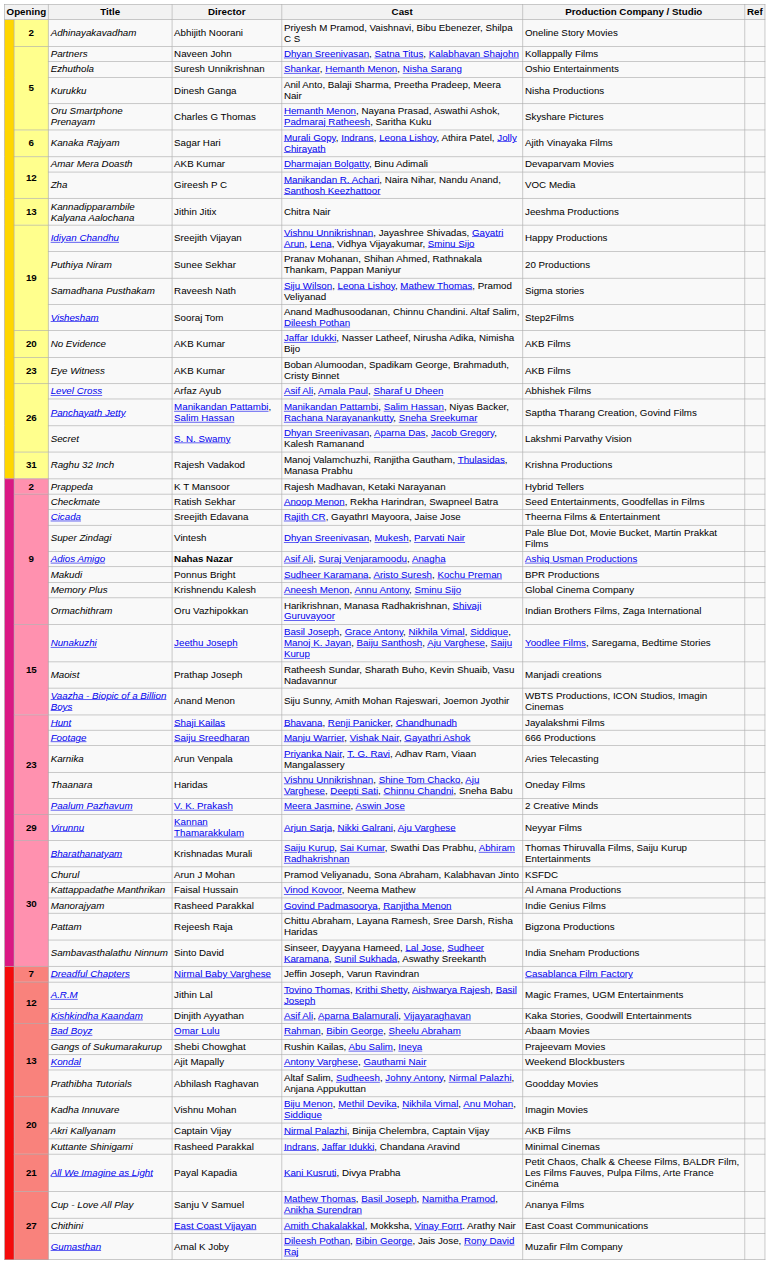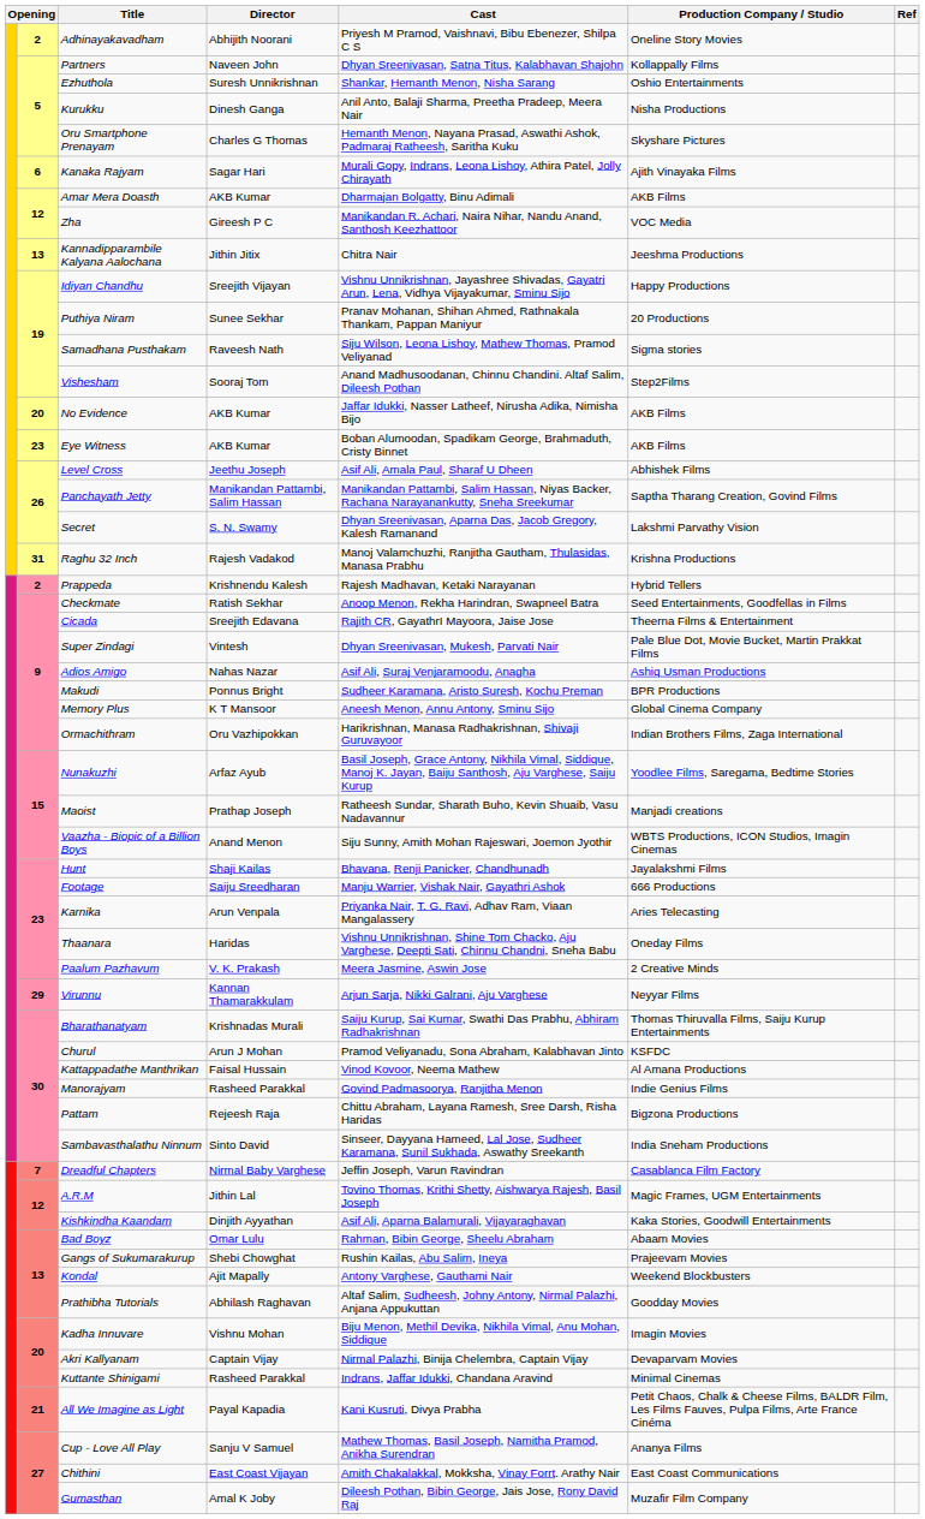Amar Mera Doasth | Production Company / Studio: Devaparvam Movies -> AKB Films
Level Cross | Director: Arfaz Ayub -> Jeethu Joseph
Prappeda | Director: K T Mansoor -> Krishnendu Kalesh
Adios Amigo | Director: bold -> normal
Memory Plus | Director: Krishnendu Kalesh -> K T Mansoor
Nunakuzhi | Director: Jeethu Joseph -> Arfaz Ayub
Akri Kallyanam | Production Company / Studio: AKB Films -> Devaparvam Movies
